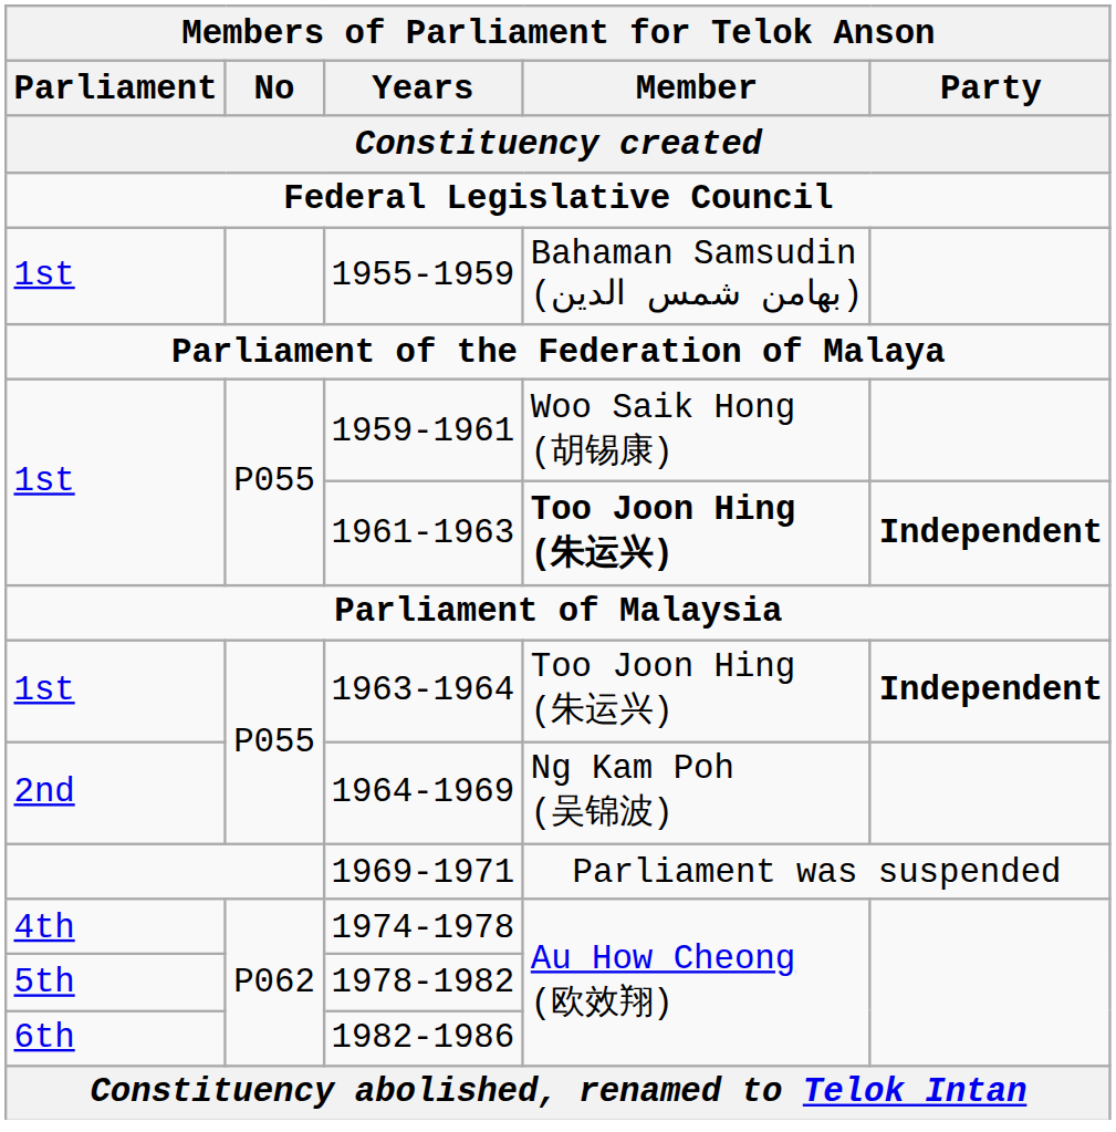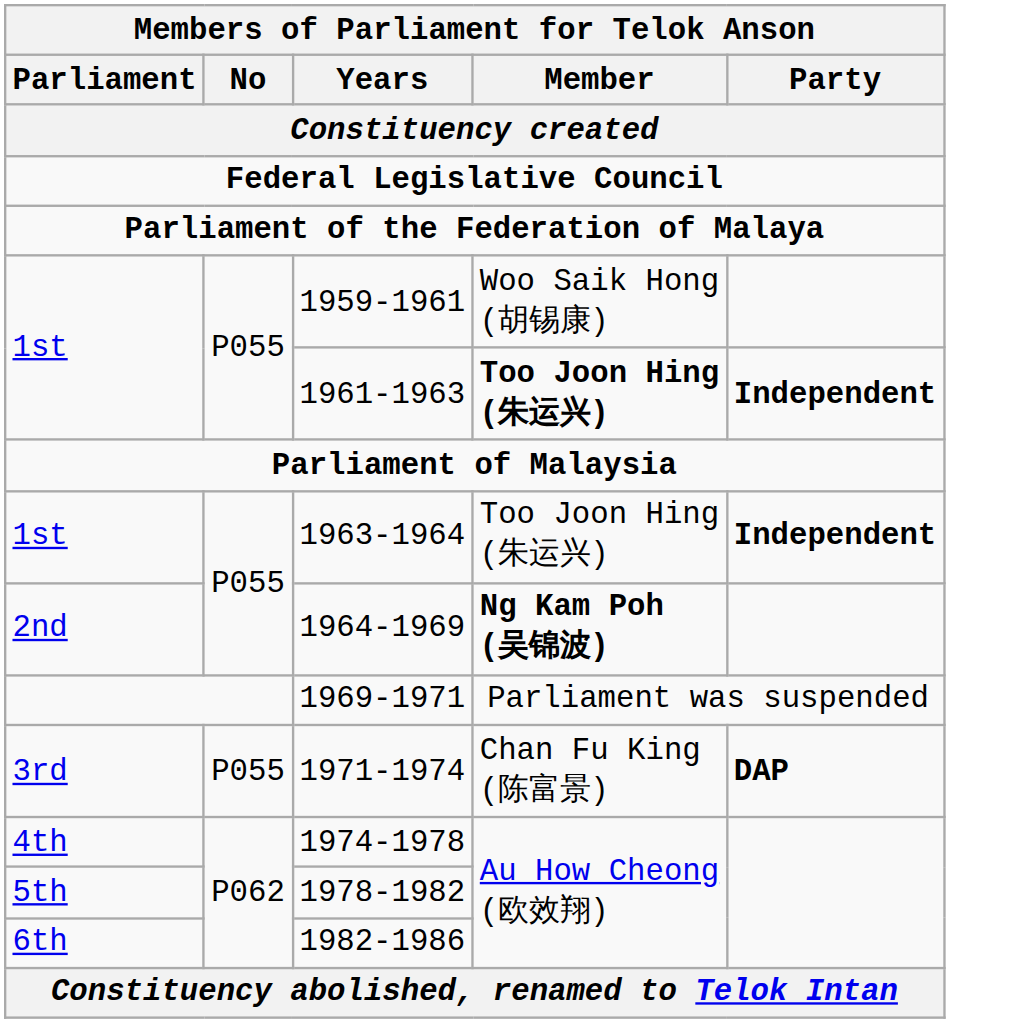- row: 1st | 1955-1959 | Bahaman Samsudin (بهامن شمس الدين)
1964-1969 | Member: normal -> bold
+ row: 3rd | P055 | 1971-1974 | Chan Fu King (陈富景) | DAP
